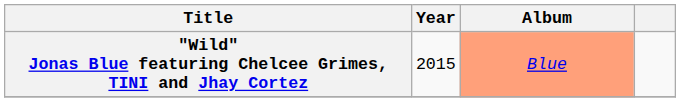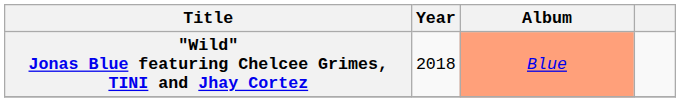row 2 | Year: 2015 -> 2018
